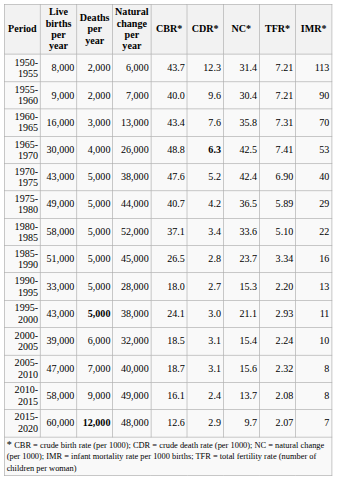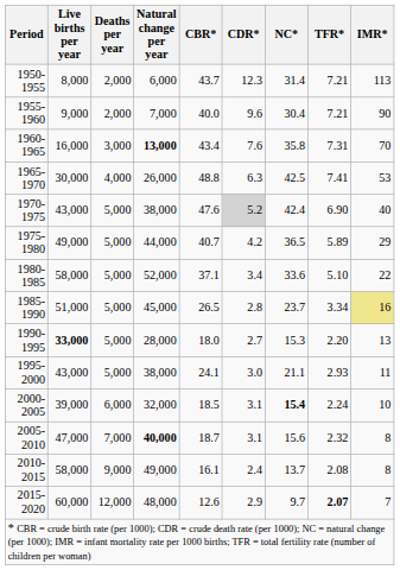1960-1965 | Natural change per year: normal -> bold
1965-1970 | CDR*: bold -> normal
1970-1975 | CDR*: no background -> lightgrey background
1985-1990 | IMR*: no background -> khaki background
1990-1995 | Live births per year: normal -> bold
1995-2000 | Deaths per year: bold -> normal
2000-2005 | NC*: normal -> bold
2005-2010 | Natural change per year: normal -> bold
2015-2020 | Deaths per year: bold -> normal
2015-2020 | TFR*: normal -> bold
